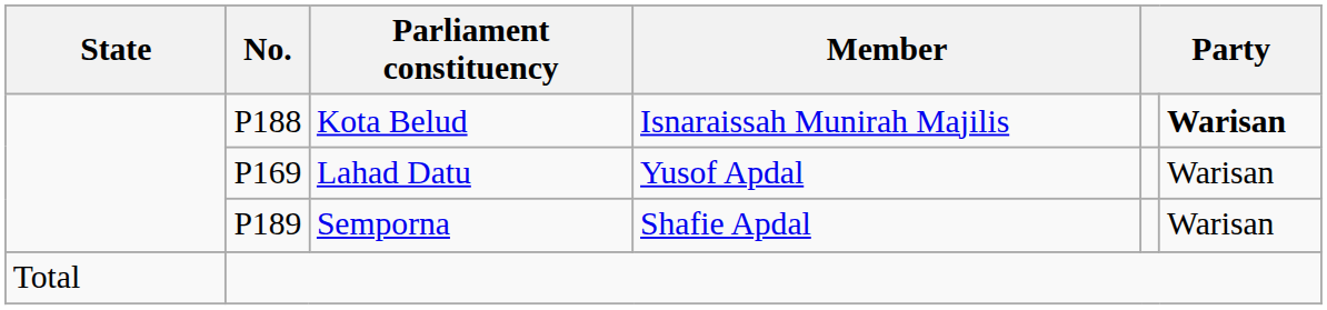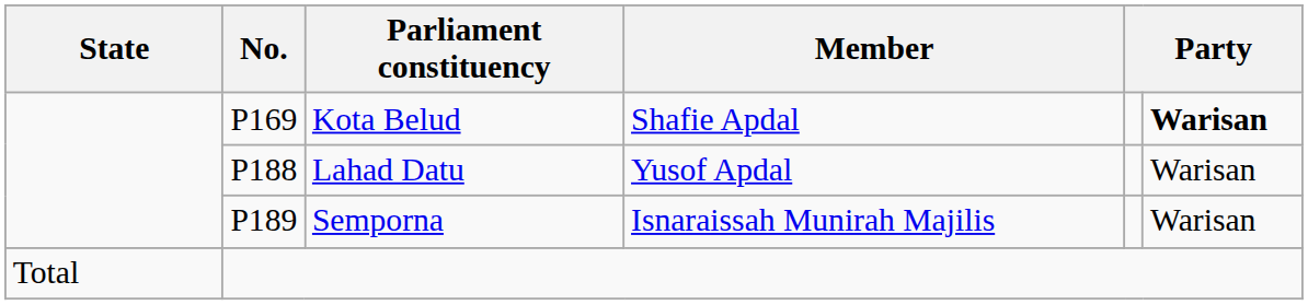Kota Belud | No.: P188 -> P169
Kota Belud | Member: Isnaraissah Munirah Majilis -> Shafie Apdal
Lahad Datu | No.: P169 -> P188
Semporna | Member: Shafie Apdal -> Isnaraissah Munirah Majilis
